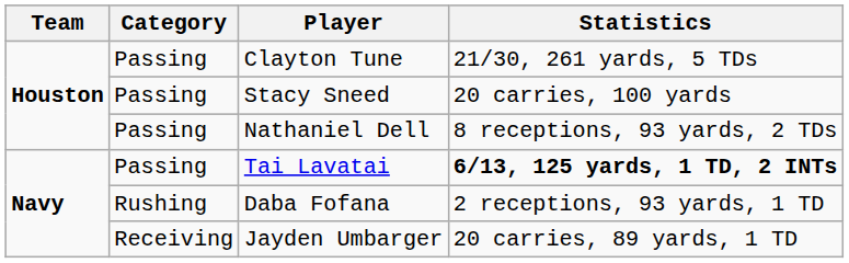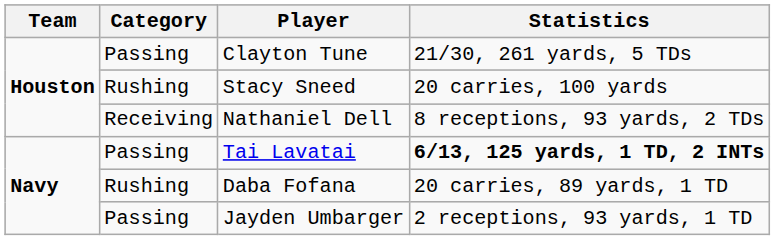Stacy Sneed | Category: Passing -> Rushing
Nathaniel Dell | Category: Passing -> Receiving
Daba Fofana | Statistics: 2 receptions, 93 yards, 1 TD -> 20 carries, 89 yards, 1 TD
Jayden Umbarger | Category: Receiving -> Passing
Jayden Umbarger | Statistics: 20 carries, 89 yards, 1 TD -> 2 receptions, 93 yards, 1 TD
